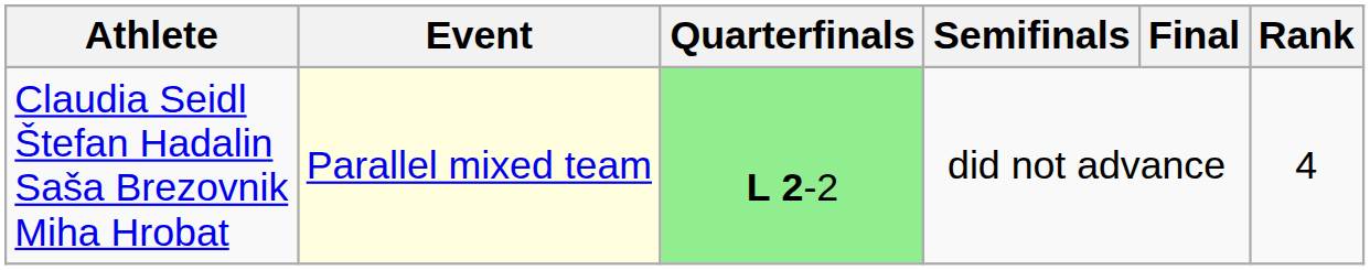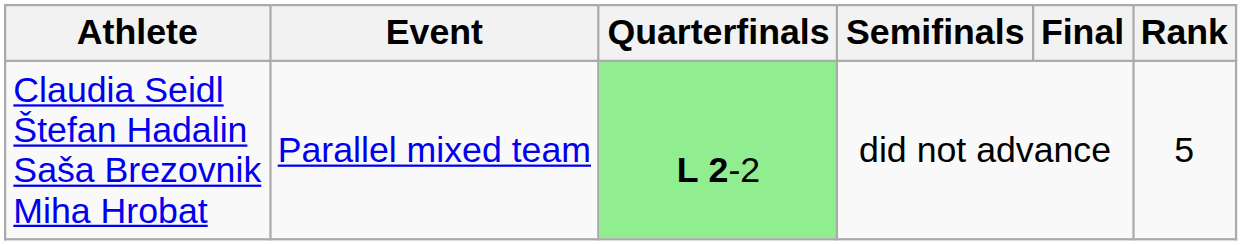Claudia Seidl Štefan Hadalin Saša Brezovnik Miha Hrobat | Event: lightyellow background -> no background
Claudia Seidl Štefan Hadalin Saša Brezovnik Miha Hrobat | Rank: 4 -> 5
